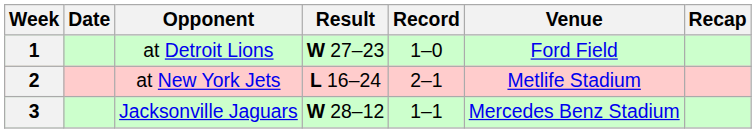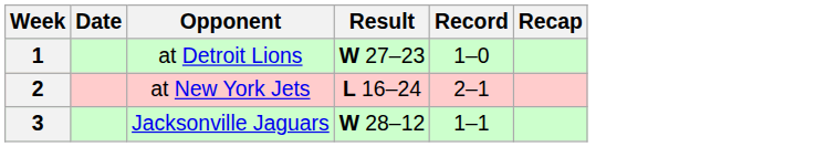- column: Venue | Ford Field | Metlife Stadium | Mercedes Benz Stadium
